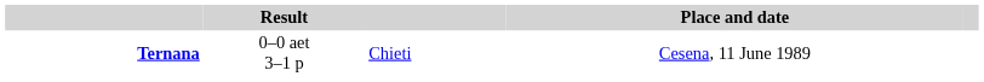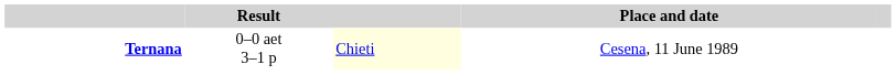Ternana | column 3: no background -> lightyellow background
